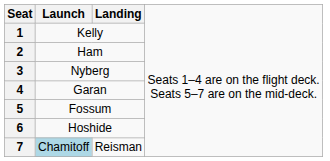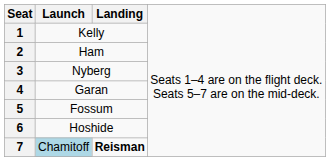7 | column 3: normal -> bold
